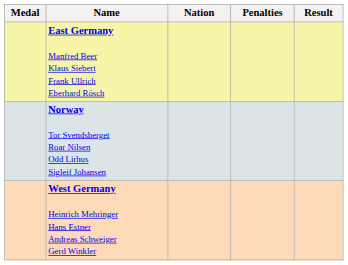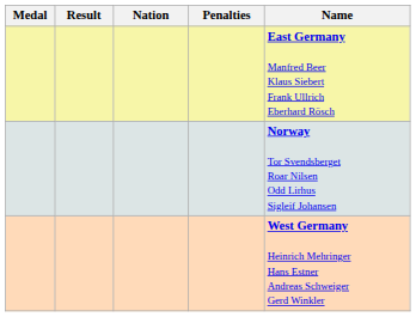columns swapped: Name <-> Result
